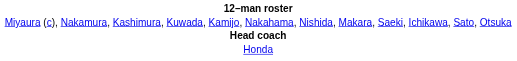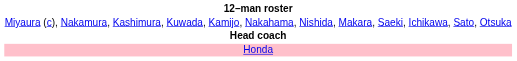row 4 | column 1: no background -> pink background
